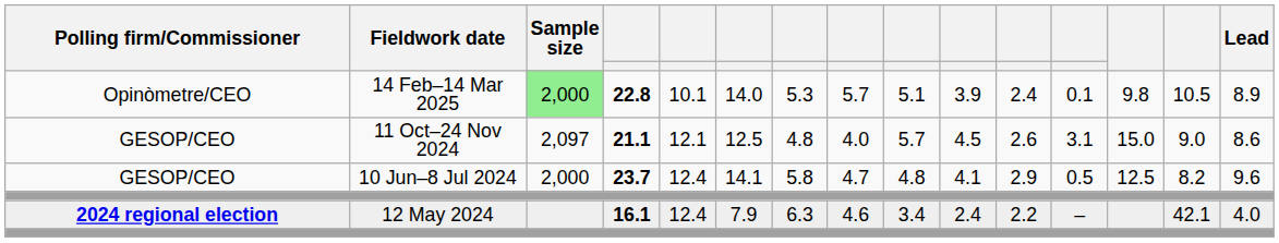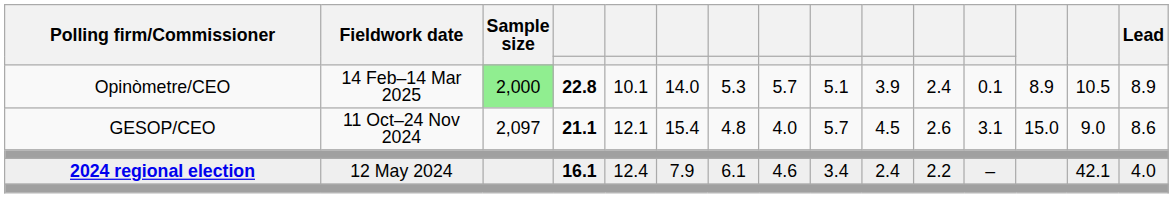14 Feb–14 Mar 2025 | column 13: 9.8 -> 8.9
11 Oct–24 Nov 2024 | column 6: 12.5 -> 15.4
- row: GESOP/CEO | 10 Jun–8 Jul 2024 | 2,000 | 23.7 | 12.4 | 14.1 | 5.8 | 4.7 | 4.8 | 4.1 | 2.9 | 0.5 | 12.5 | 8.2 | 9.6
12 May 2024 | column 7: 6.3 -> 6.1
